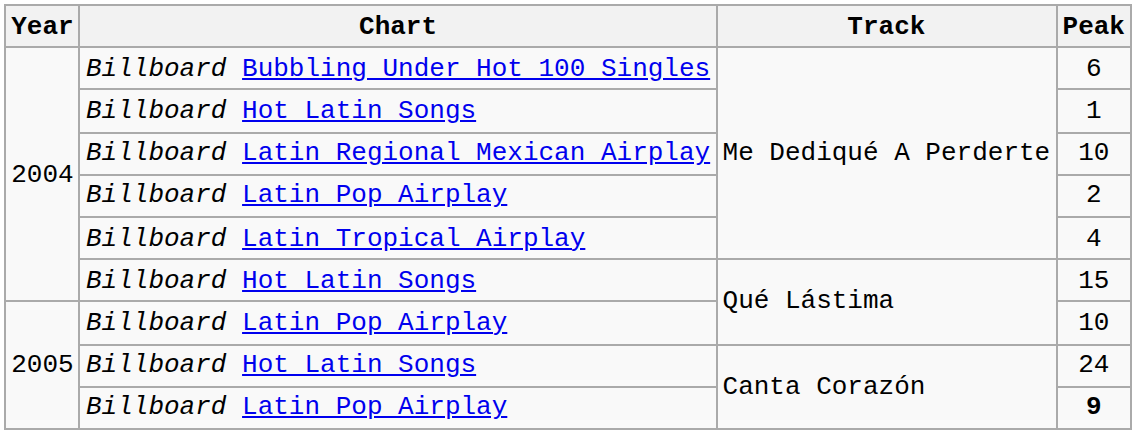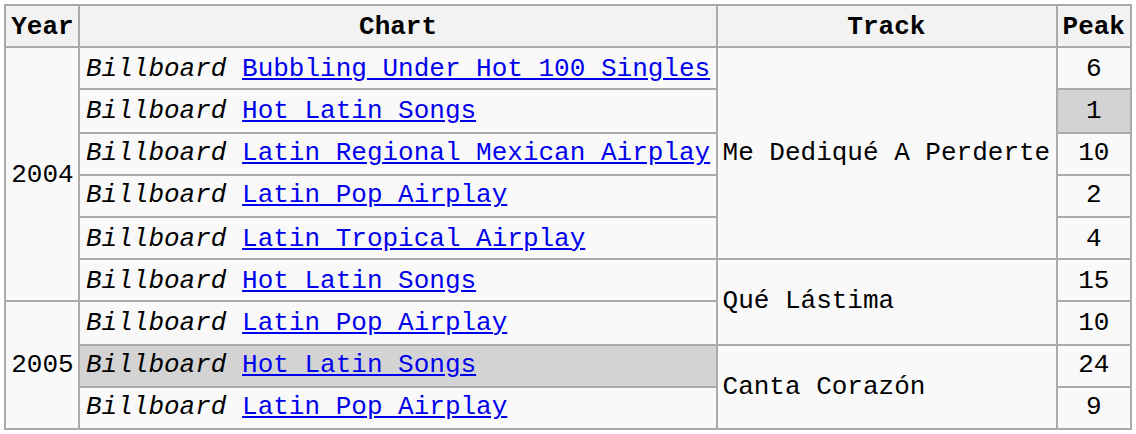1 | Peak: no background -> lightgrey background
24 | Chart: no background -> lightgrey background
9 | Peak: bold -> normal
